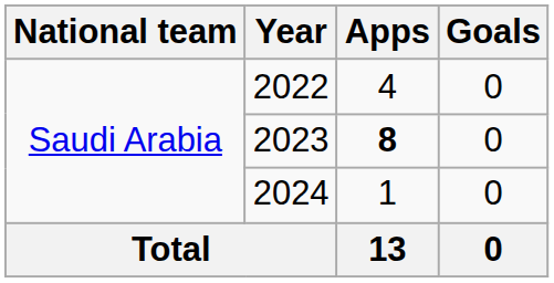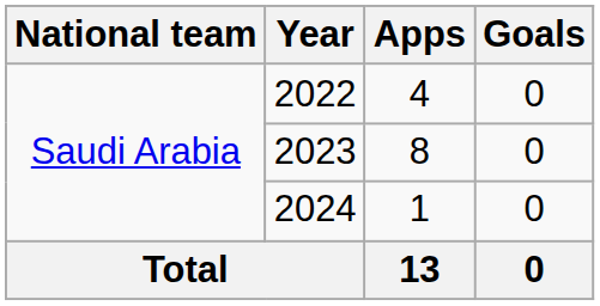2023 | Apps: bold -> normal
